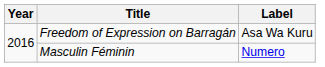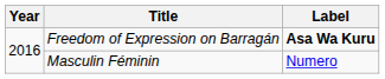Freedom of Expression on Barragán | Label: normal -> bold
